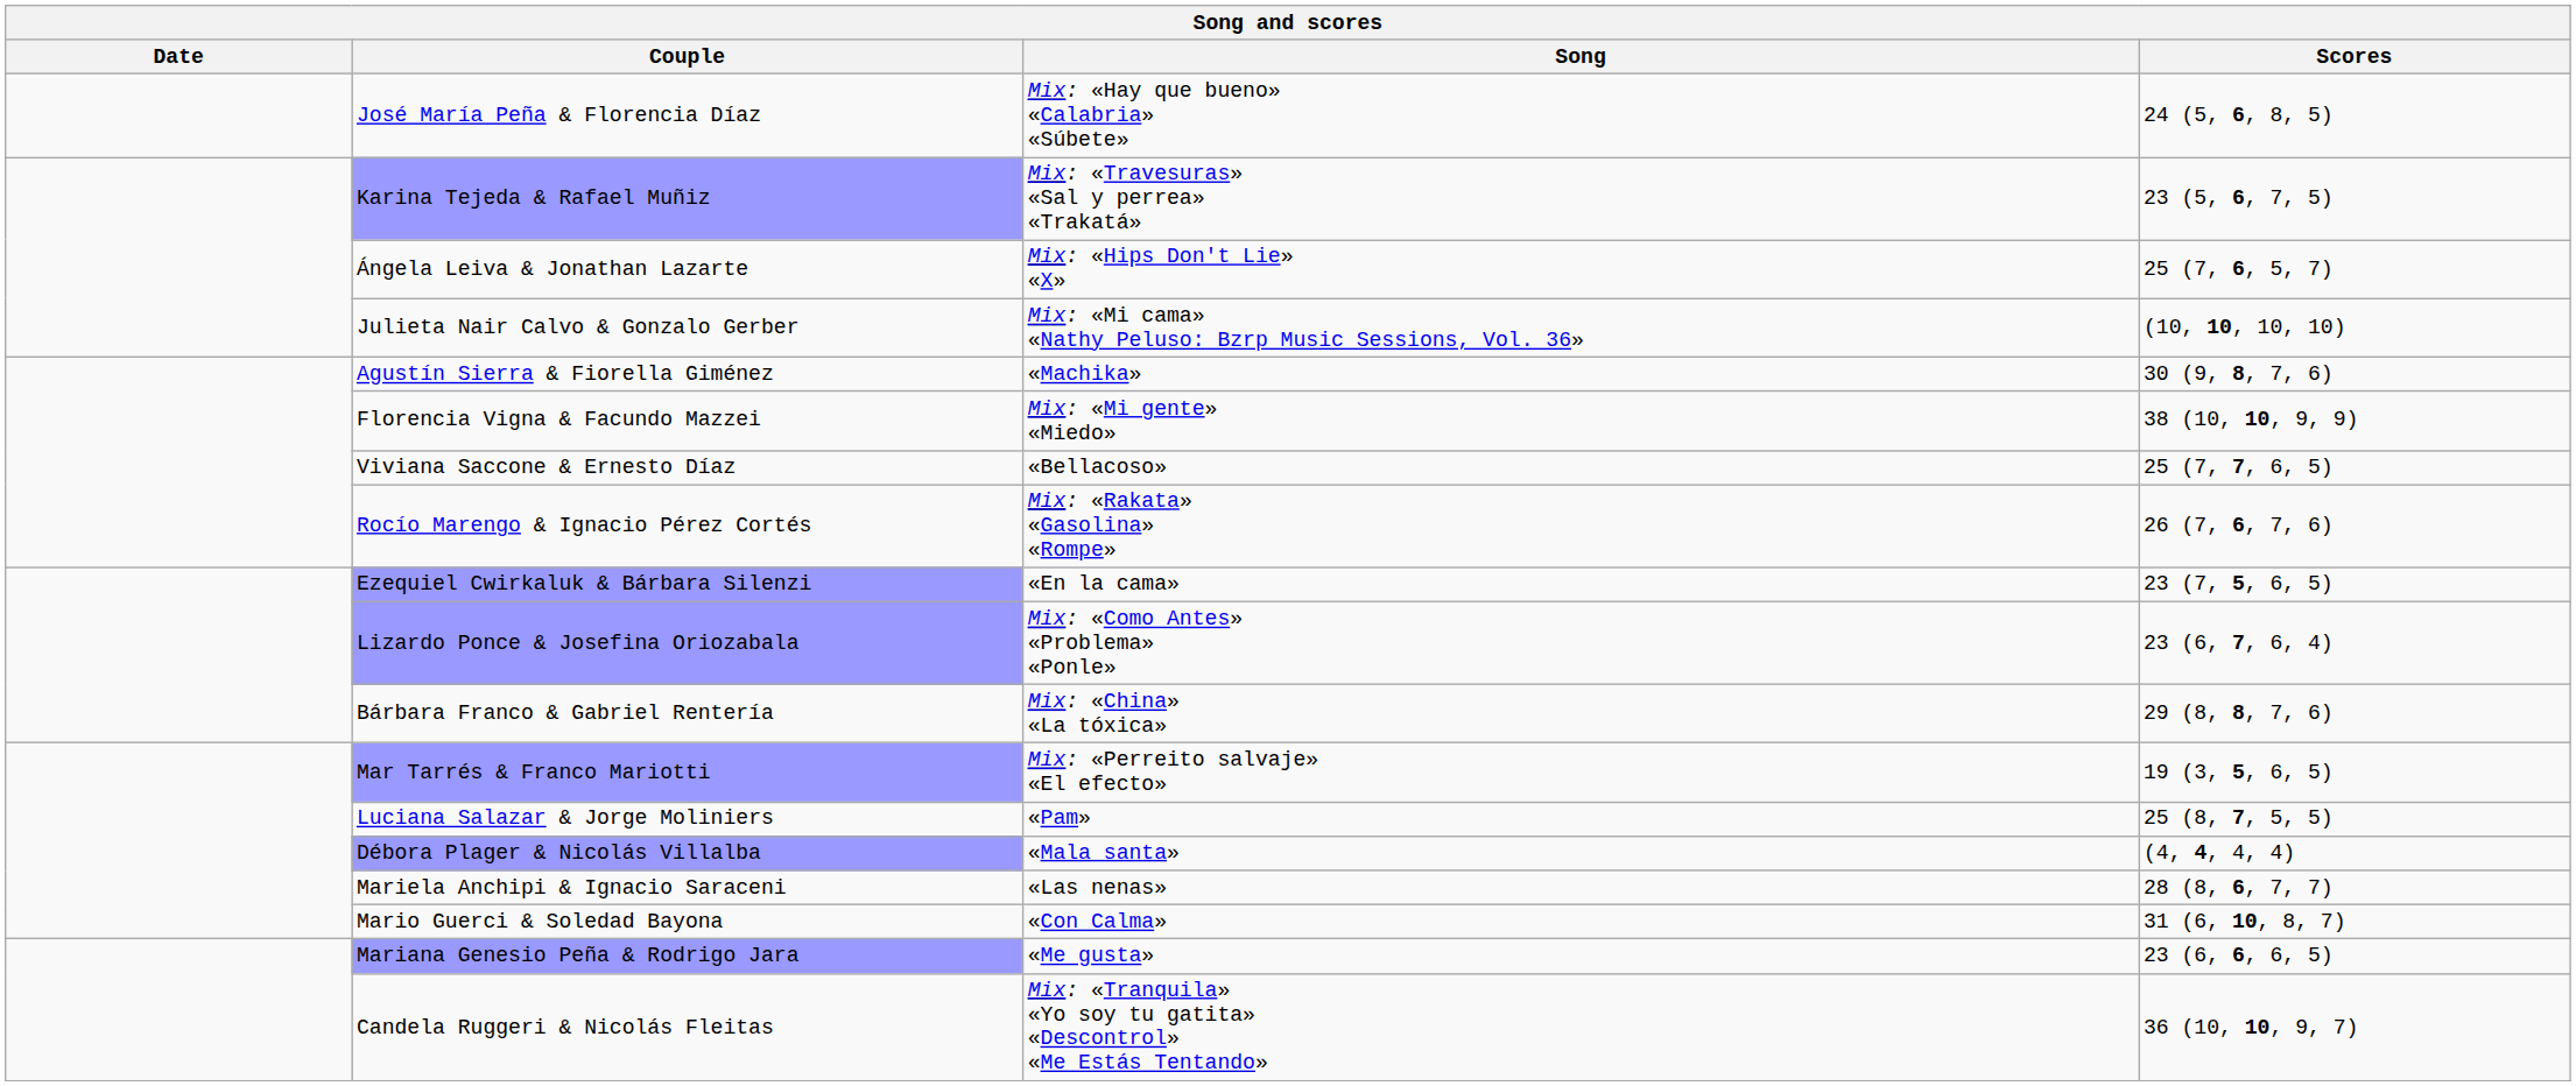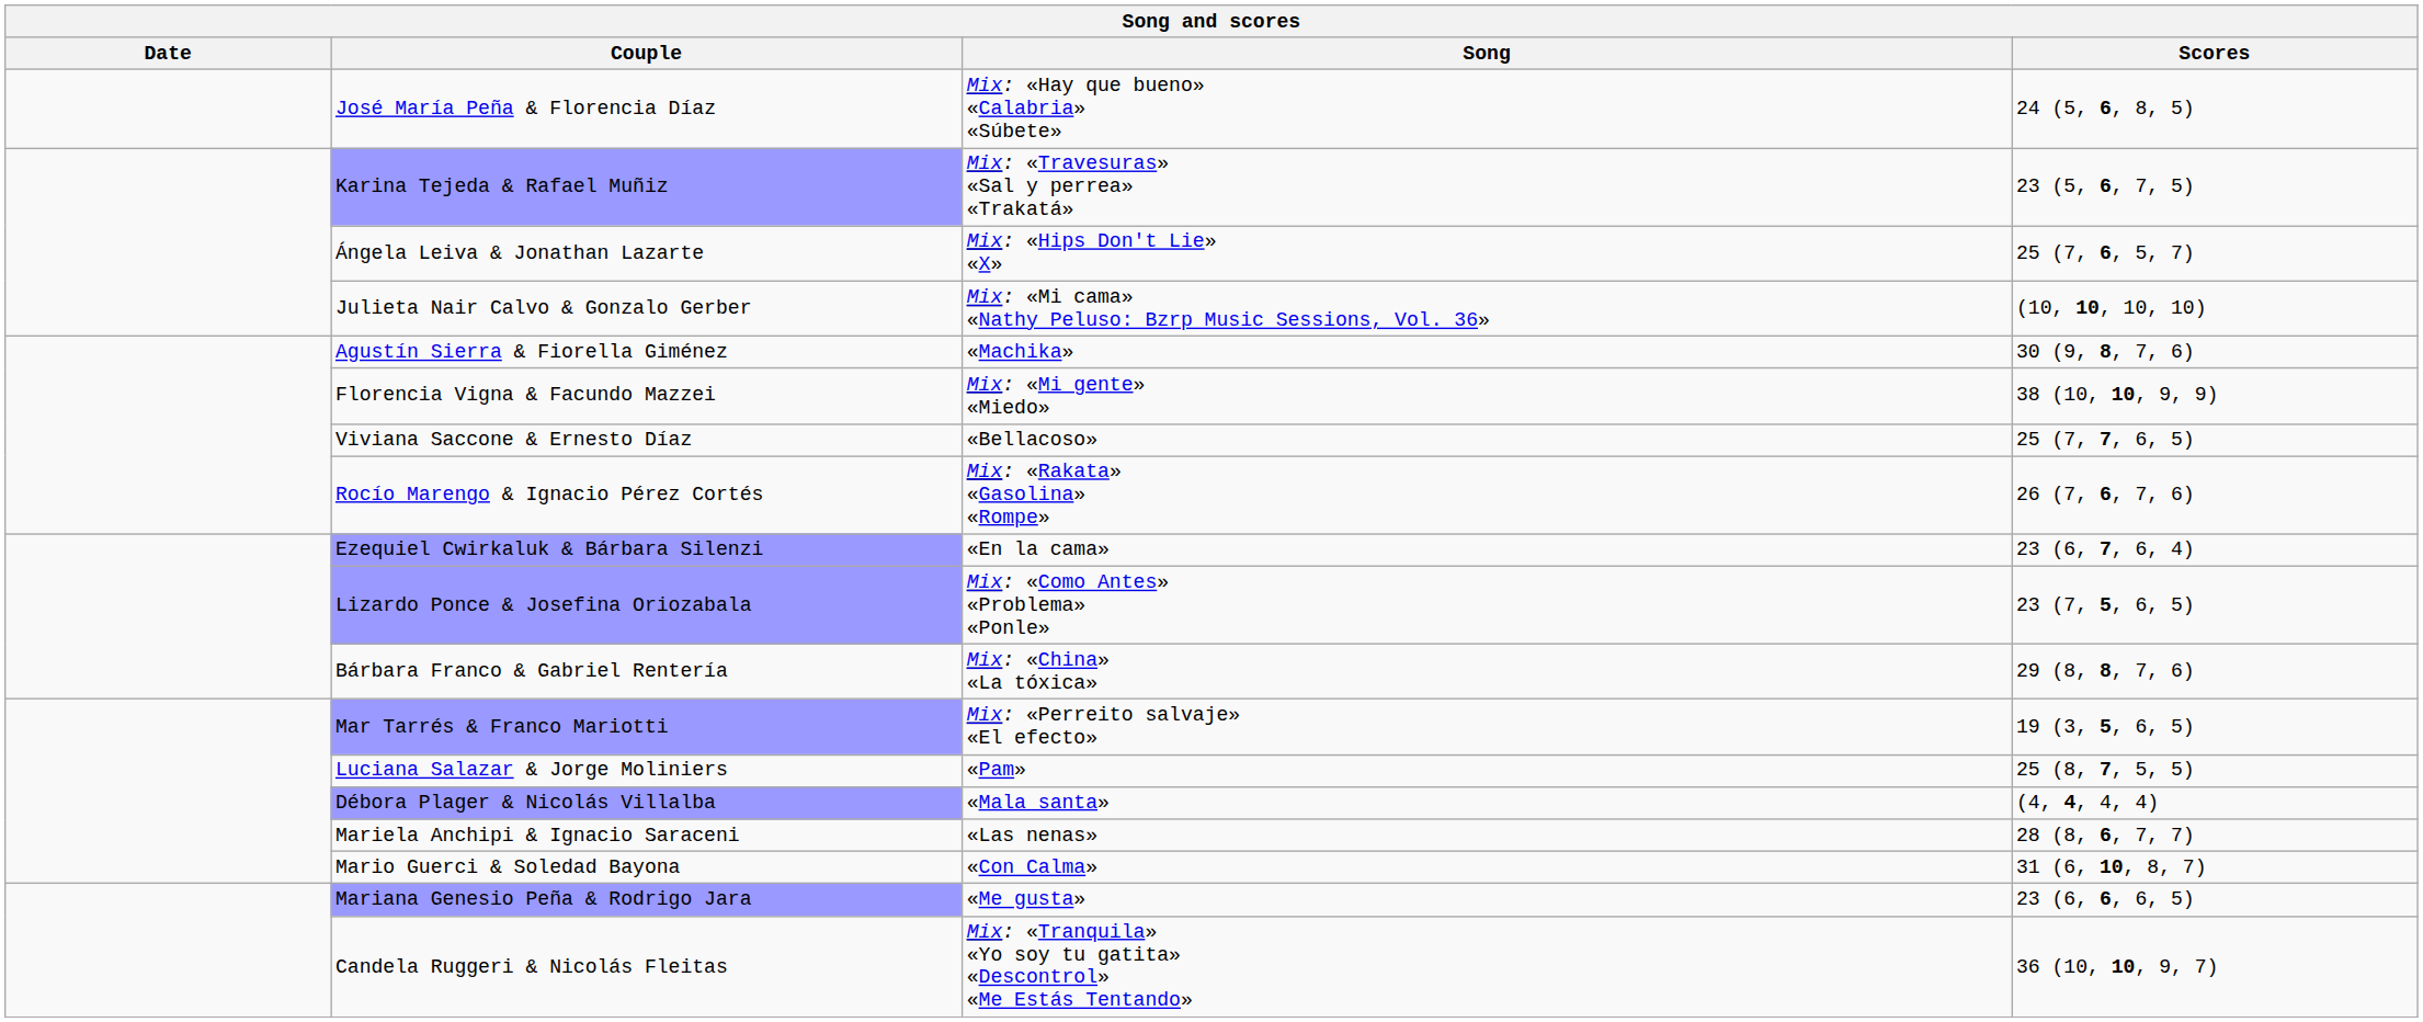Ezequiel Cwirkaluk & Bárbara Silenzi | Scores: 23 (7, 5, 6, 5) -> 23 (6, 7, 6, 4)
Lizardo Ponce & Josefina Oriozabala | Scores: 23 (6, 7, 6, 4) -> 23 (7, 5, 6, 5)
